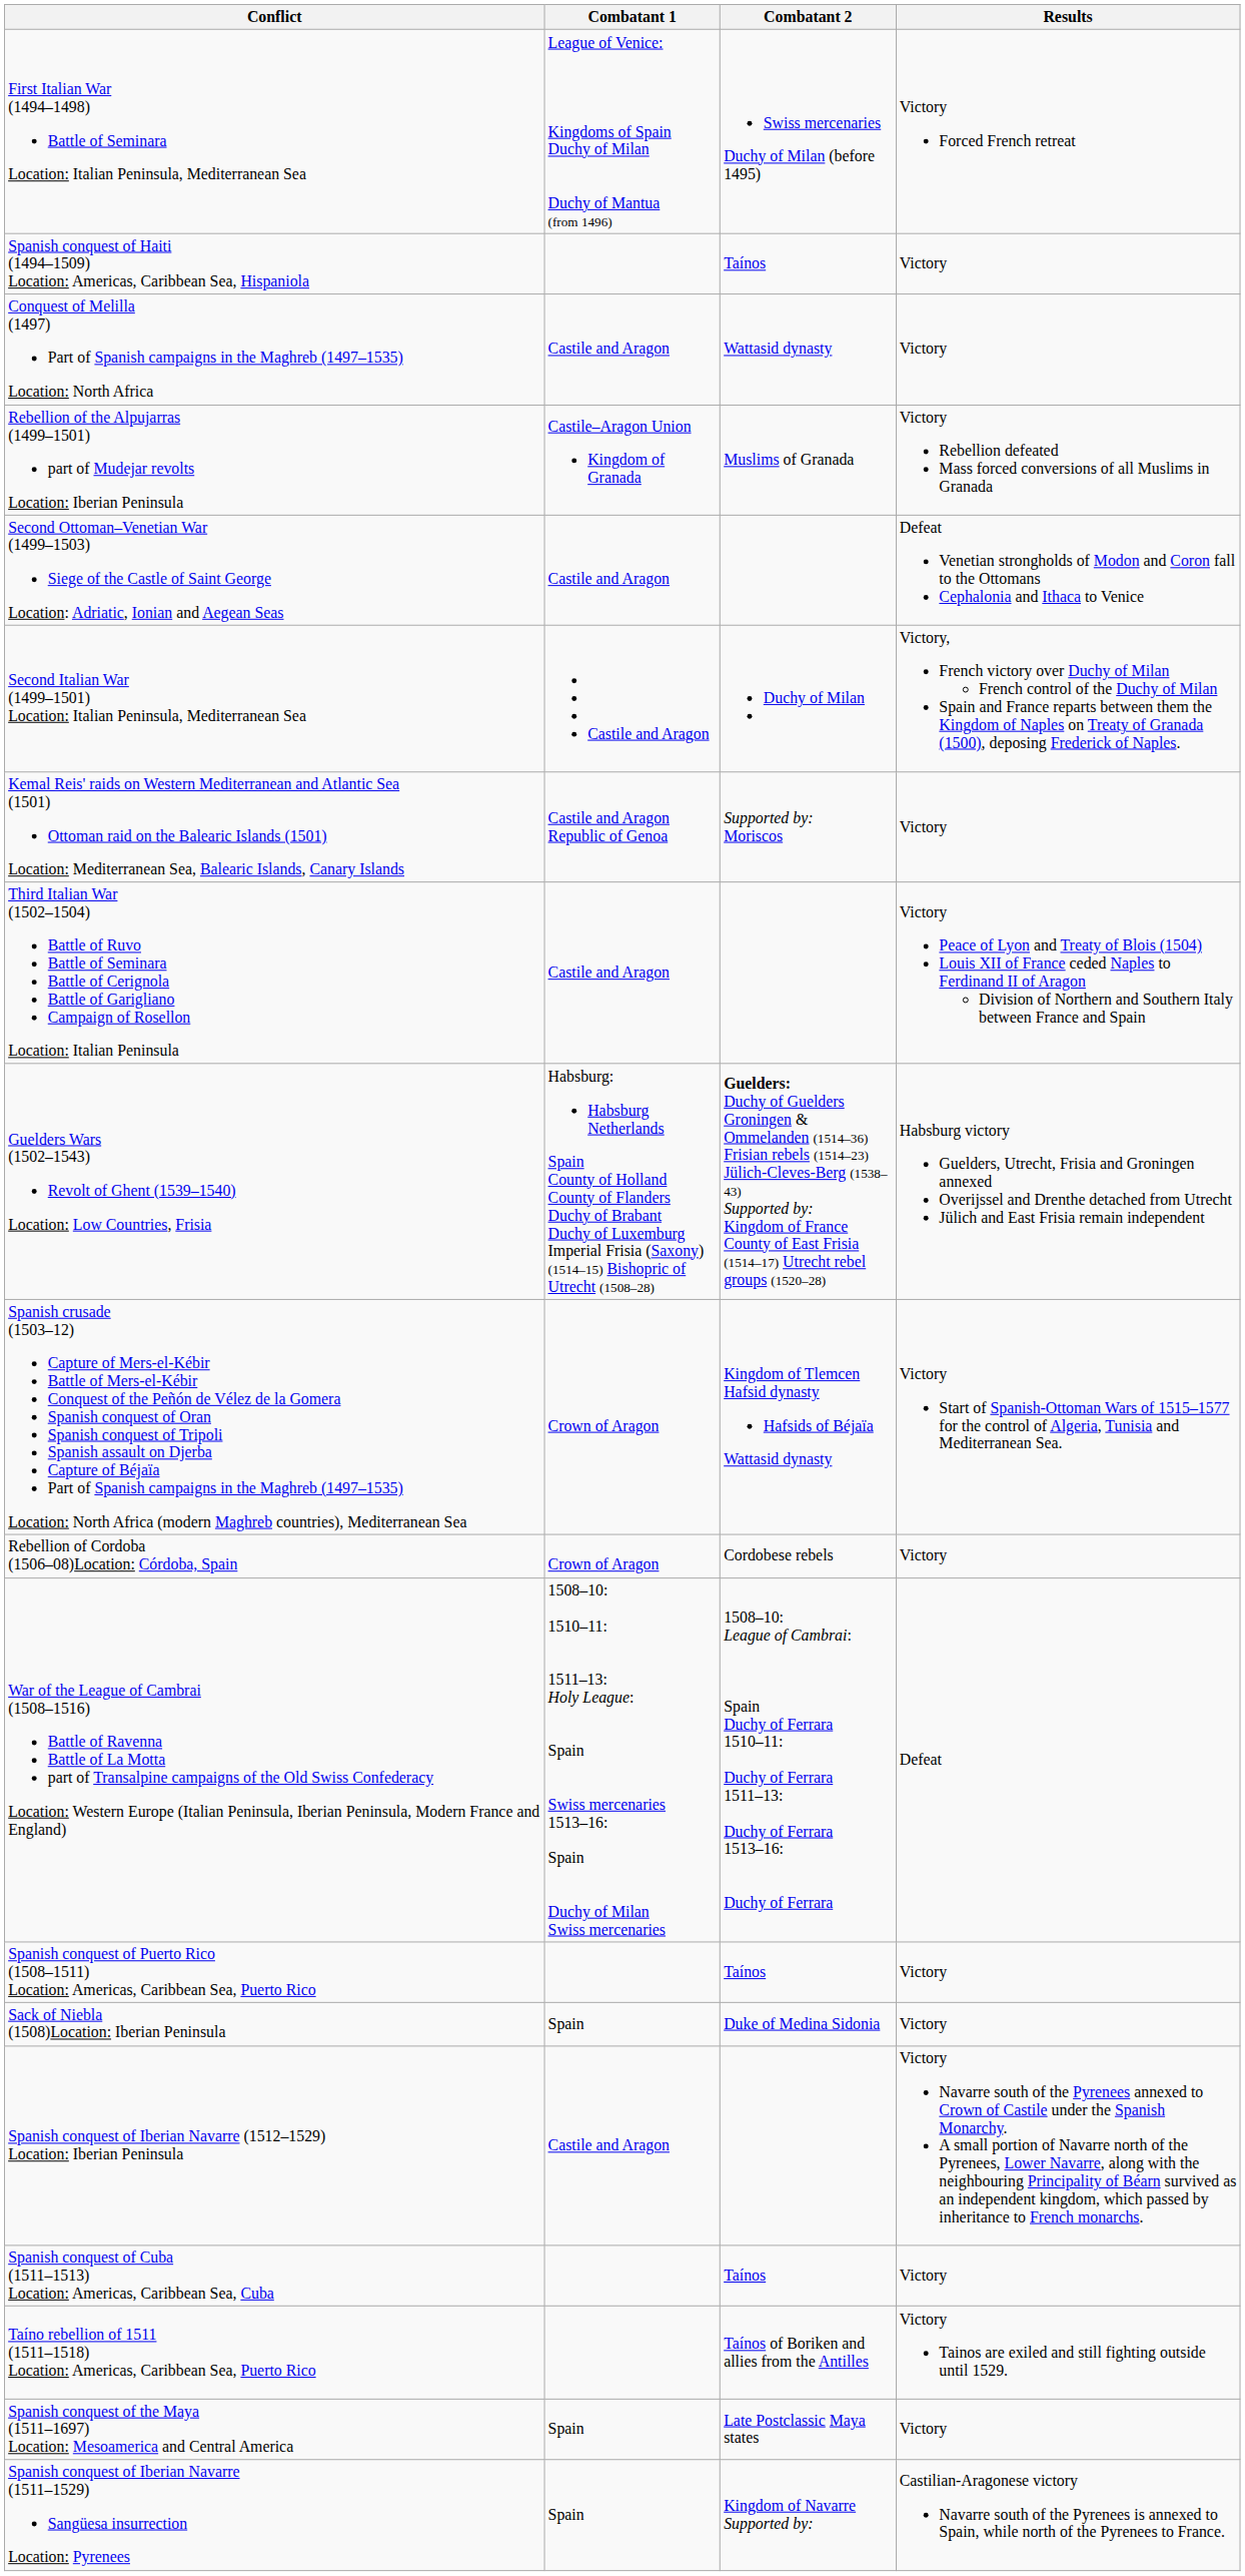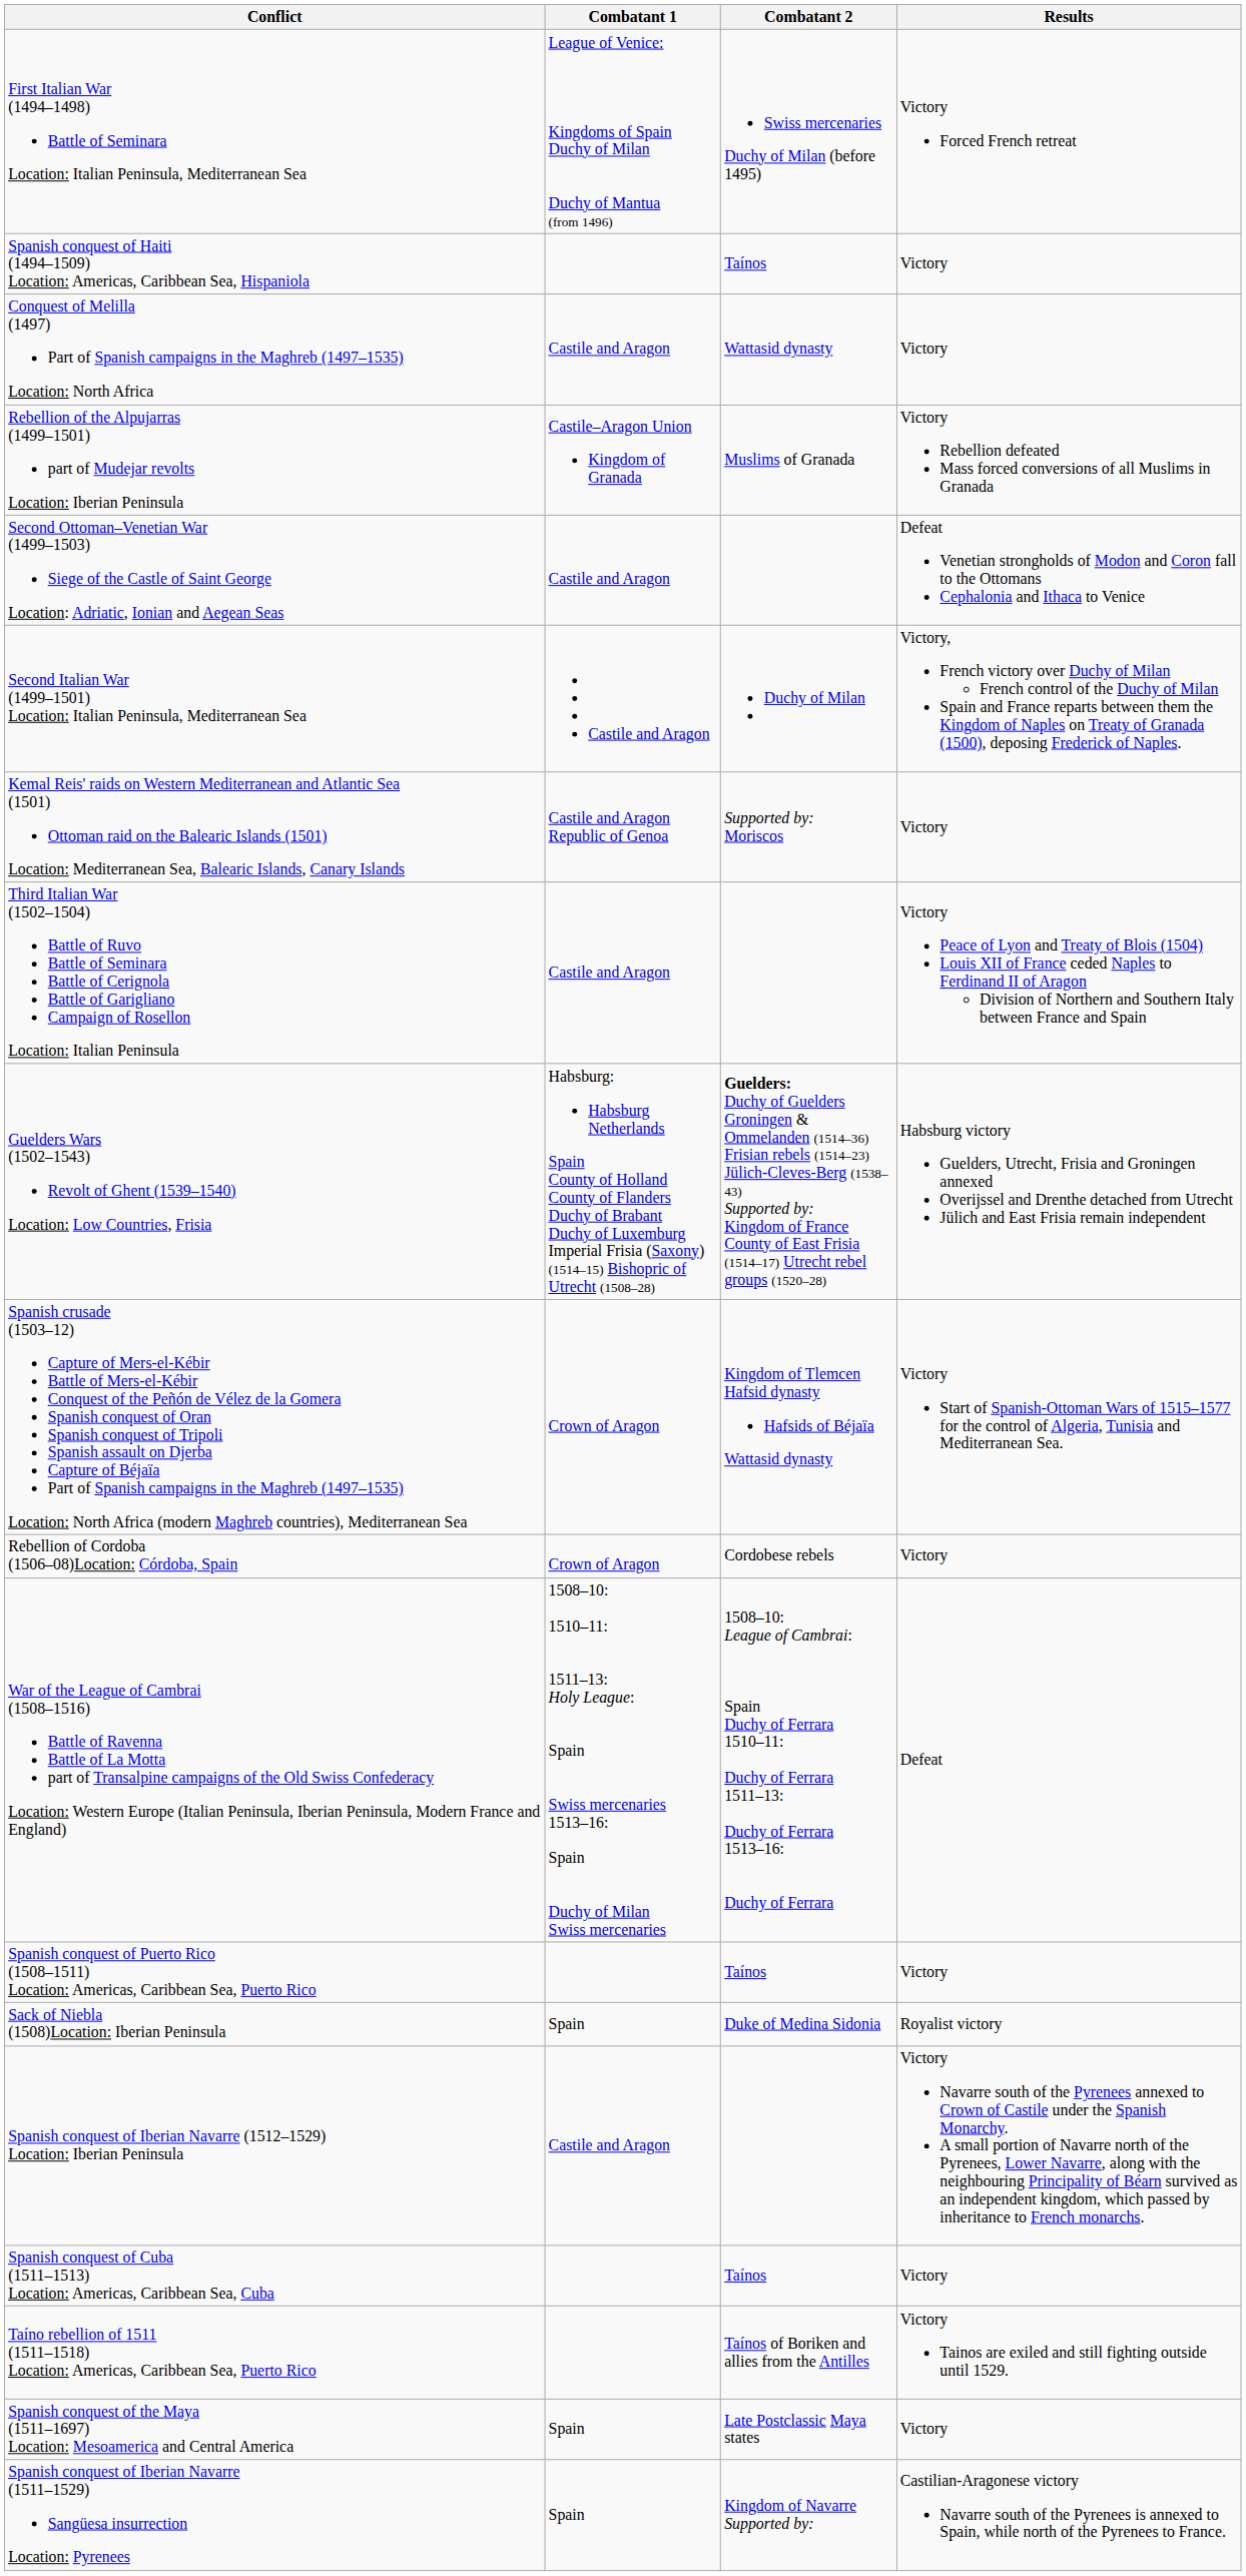Sack of Niebla (1508)Location: Iberian Peninsula | Results: Victory -> Royalist victory
